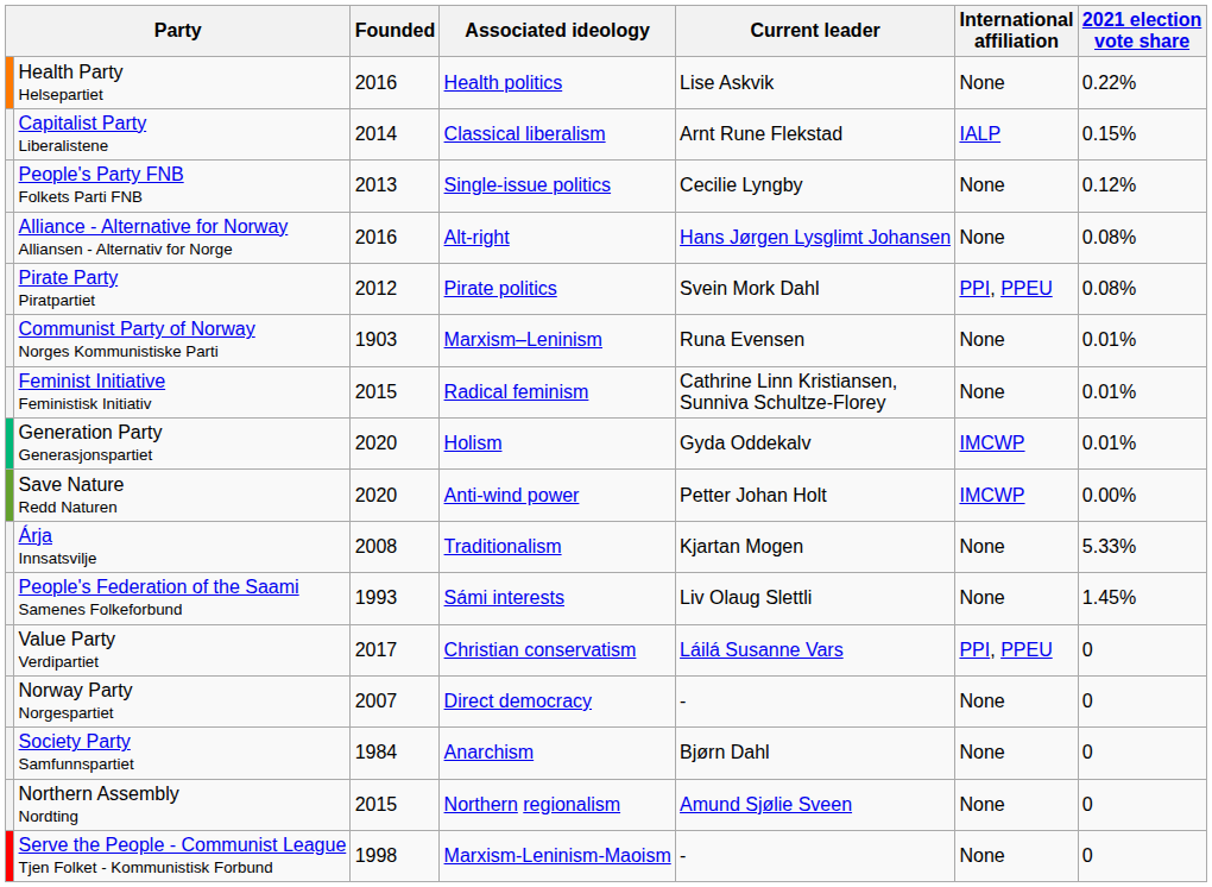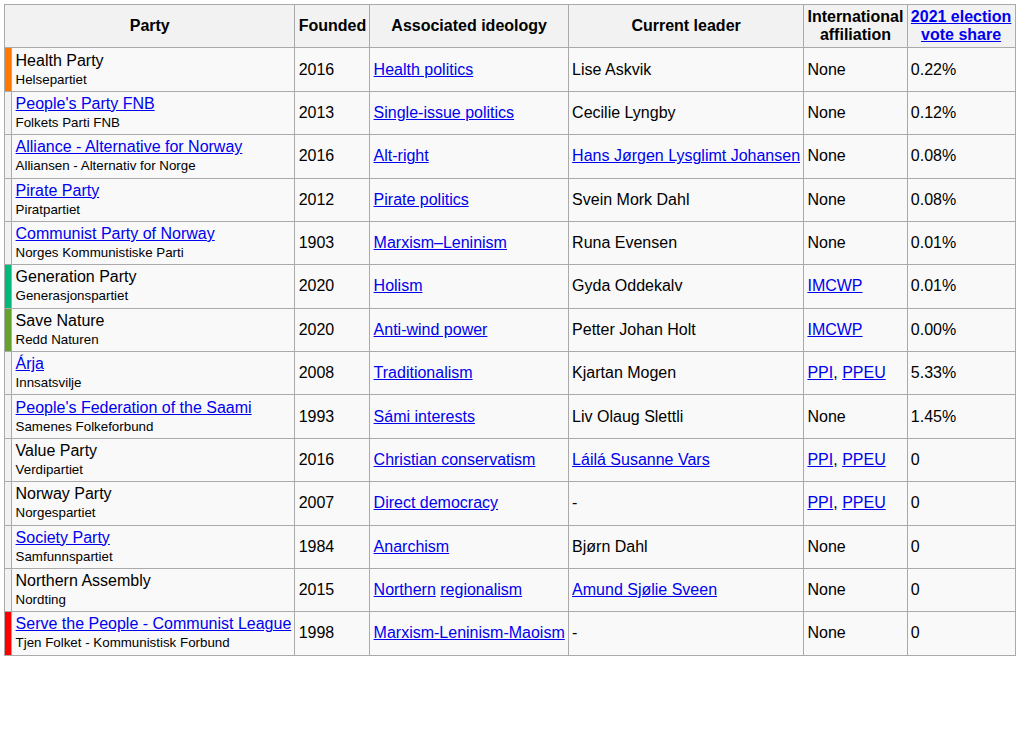- row: Capitalist Party Liberalistene | 2014 | Classical liberalism | Arnt Rune Flekstad | IALP | 0.15%
Pirate Party Piratpartiet | International affiliation: PPI, PPEU -> None
- row: Feminist Initiative Feministisk Initiativ | 2015 | Radical feminism | Cathrine Linn Kristiansen, Sunniva Schultze-Florey | None | 0.01%
Árja Innsatsvilje | International affiliation: None -> PPI, PPEU
Value Party Verdipartiet | Founded: 2017 -> 2016
Norway Party Norgespartiet | International affiliation: None -> PPI, PPEU
